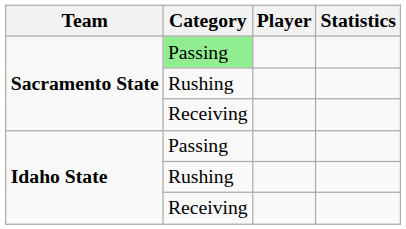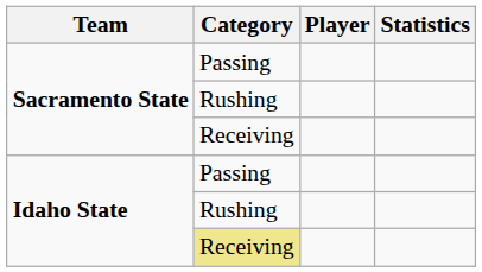Sacramento State / Passing | Category: lightgreen background -> no background
Idaho State / Receiving | Category: no background -> khaki background
